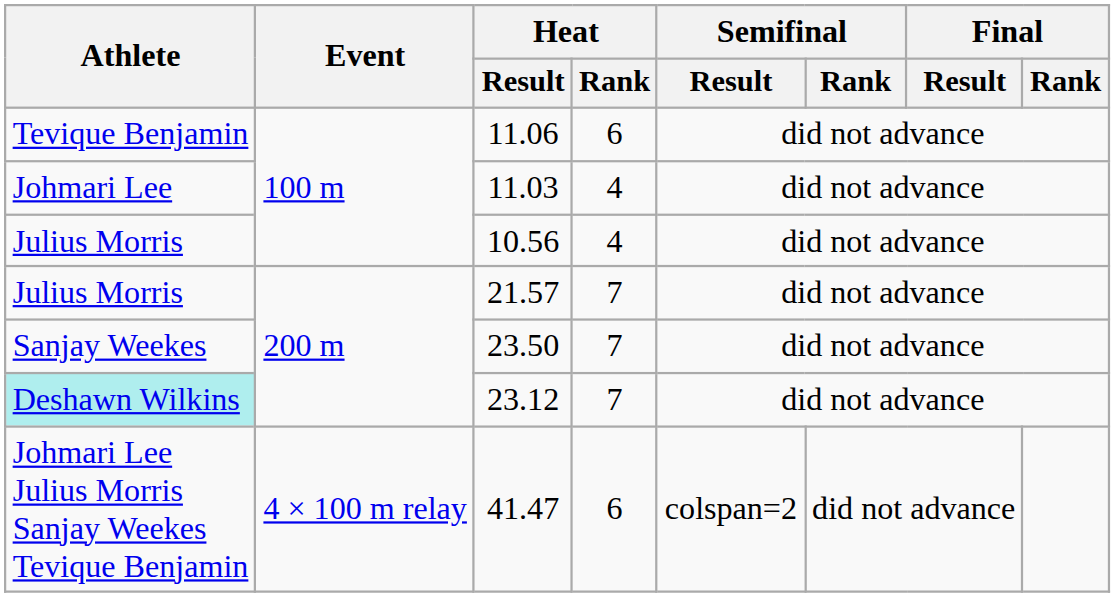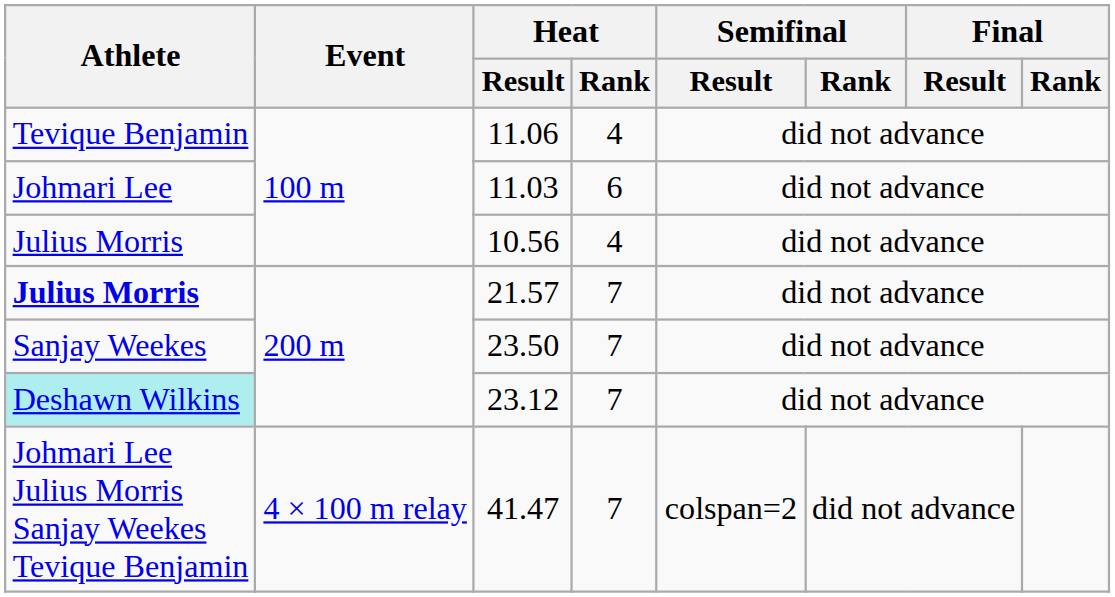11.06 | Heat / Rank: 6 -> 4
11.03 | Heat / Rank: 4 -> 6
21.57 | Athlete: normal -> bold
41.47 | Heat / Rank: 6 -> 7
